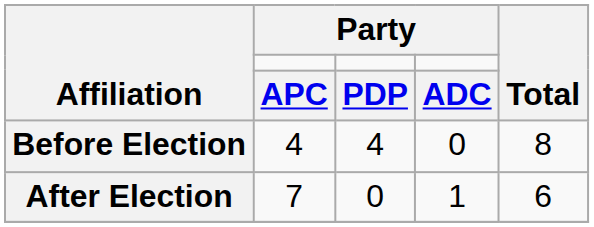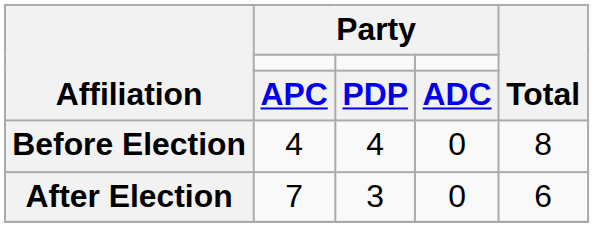After Election | column 3: 0 -> 3
After Election | column 4: 1 -> 0
